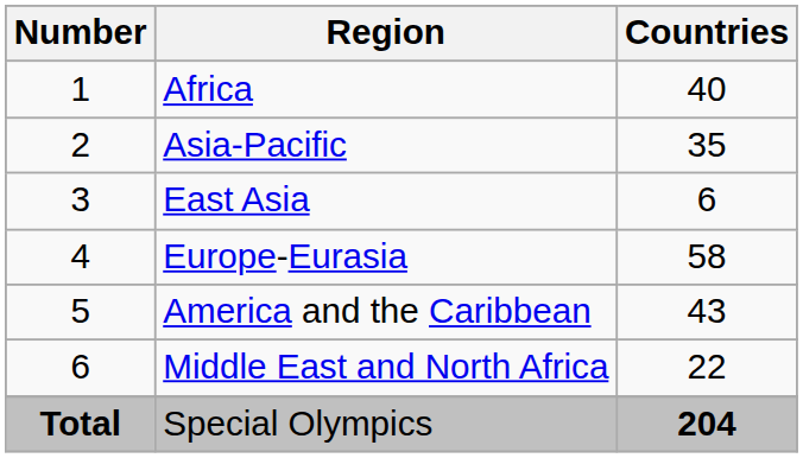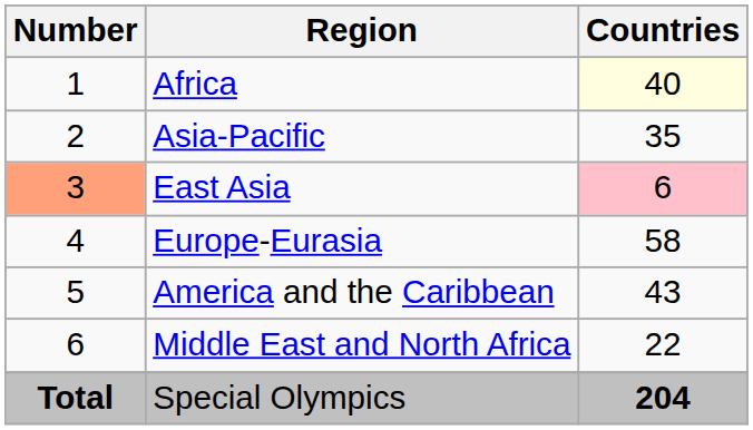Africa | Countries: no background -> lightyellow background
East Asia | Number: no background -> lightsalmon background
East Asia | Countries: no background -> pink background
